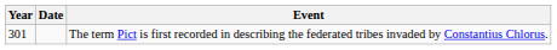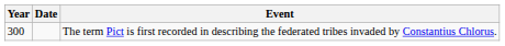row 2 | Year: 301 -> 300
